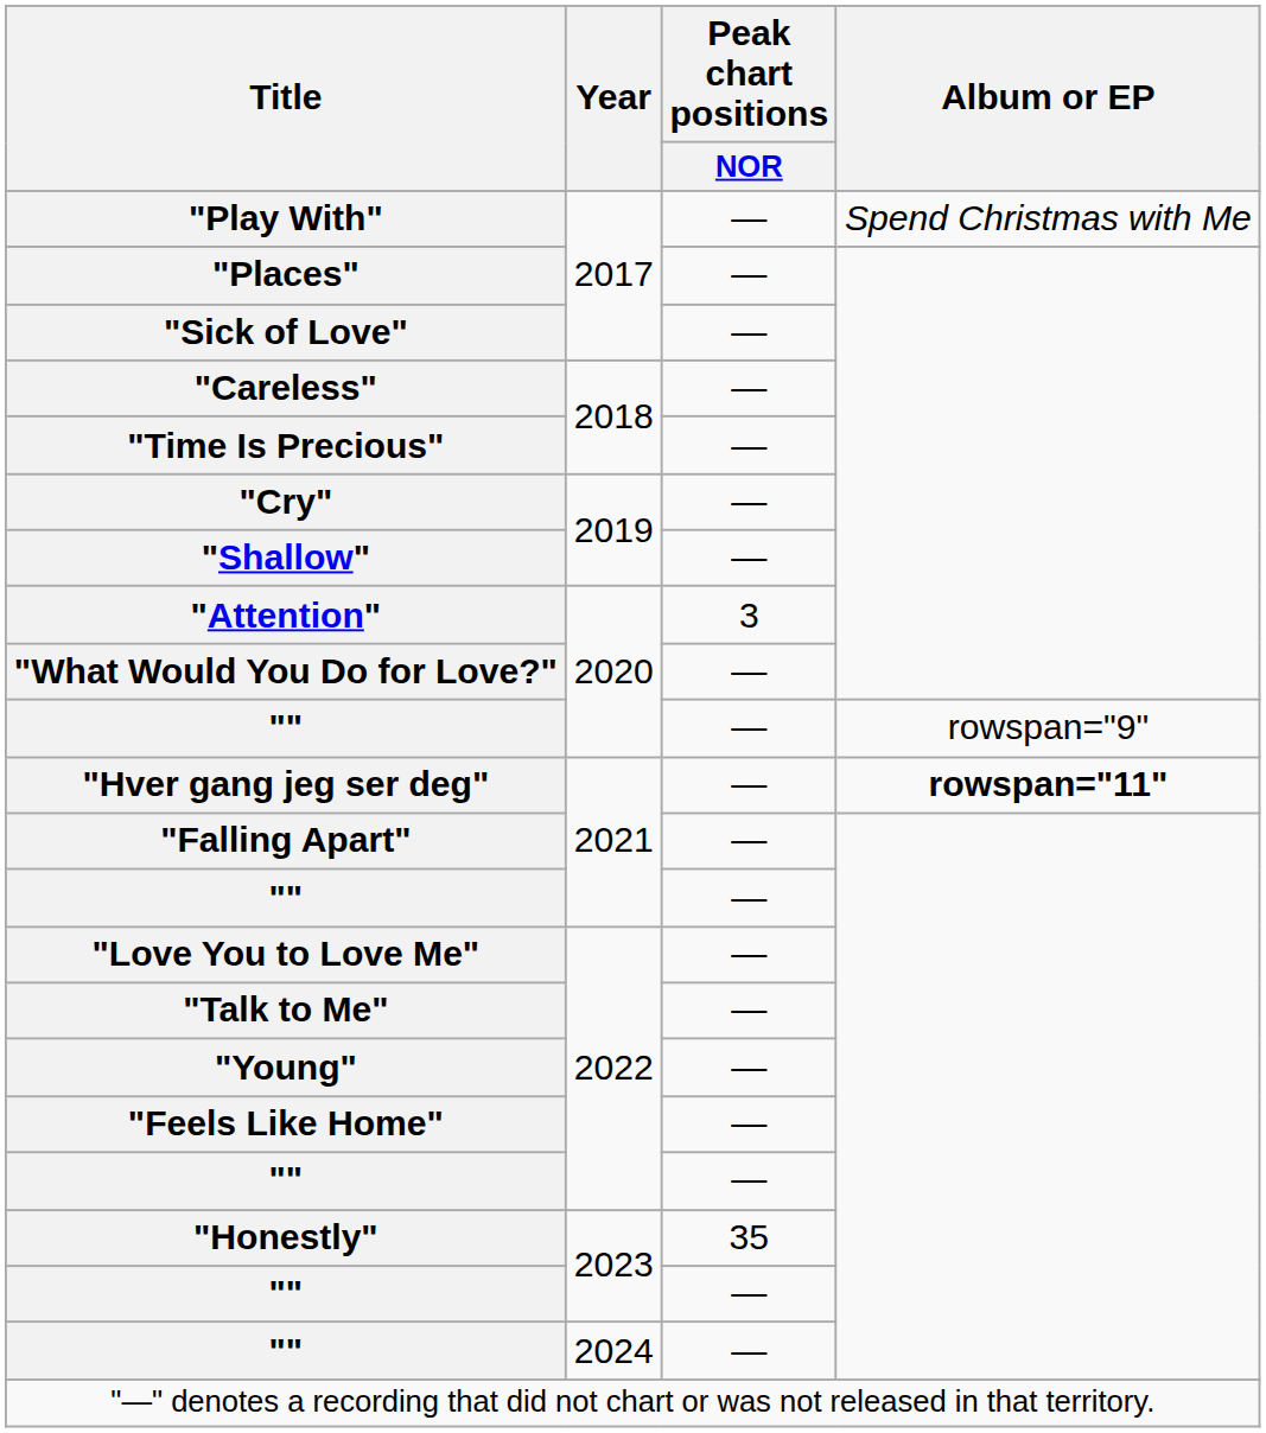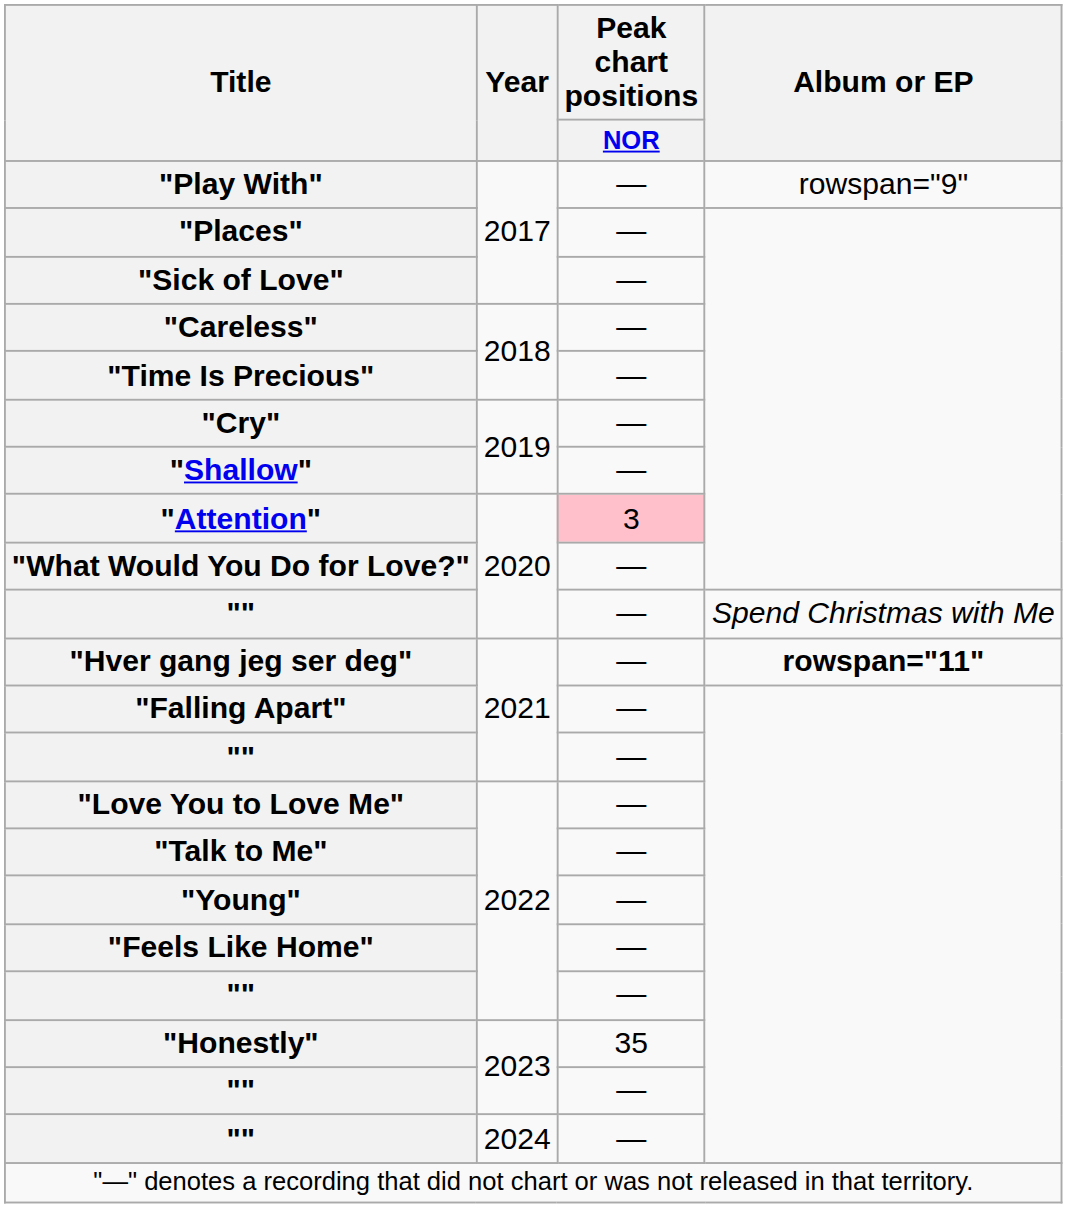"Play With" | Album or EP: Spend Christmas with Me -> rowspan="9"
"Attention" | Peak chart positions / NOR: no background -> pink background
"" / 2020 | Album or EP: rowspan="9" -> Spend Christmas with Me
